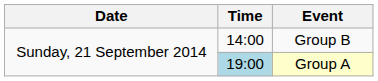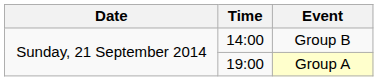Group A | Time: lightblue background -> no background
